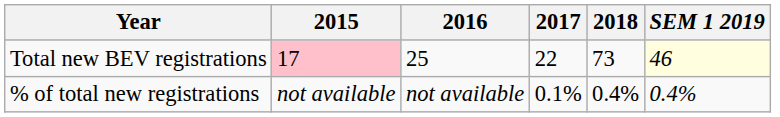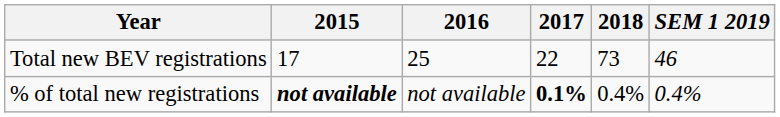row 2 | 2015: pink background -> no background
row 2 | SEM 1 2019: lightyellow background -> no background
row 3 | 2015: normal -> bold
row 3 | 2017: normal -> bold
